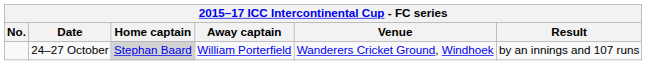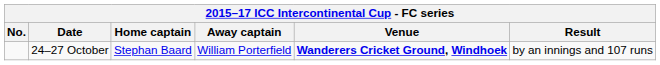24–27 October | Home captain: lightgrey background -> no background
24–27 October | Venue: normal -> bold
